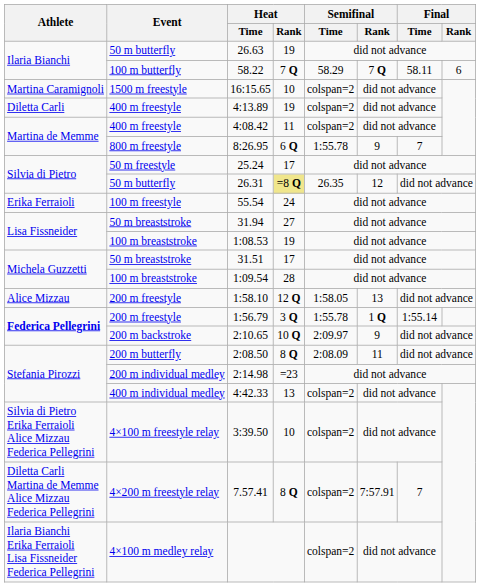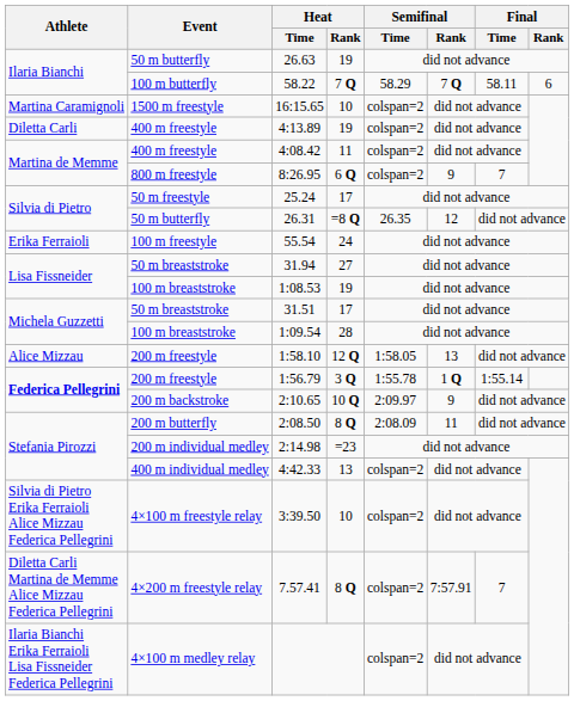8:26.95 | Semifinal / Time: 1:55.78 -> colspan=2
26.31 | Heat / Rank: khaki background -> no background
